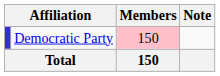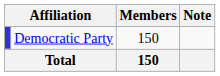Democratic Party | Members: pink background -> no background
